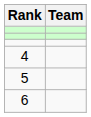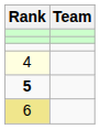row 5 | Rank: no background -> lightyellow background
row 6 | Rank: normal -> bold
row 7 | Rank: no background -> khaki background
